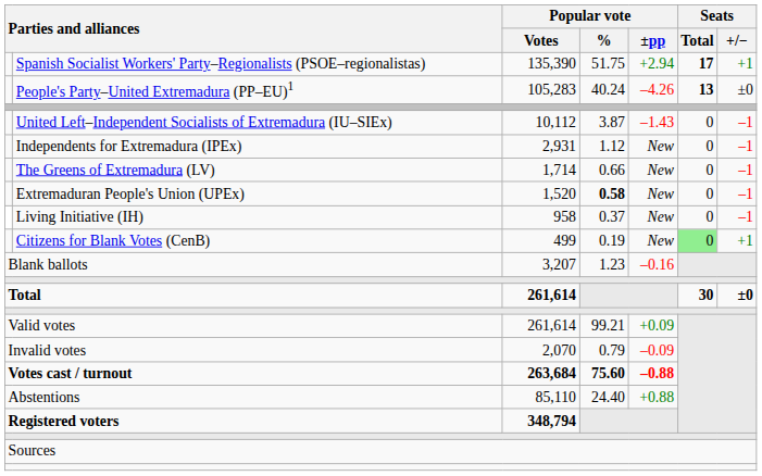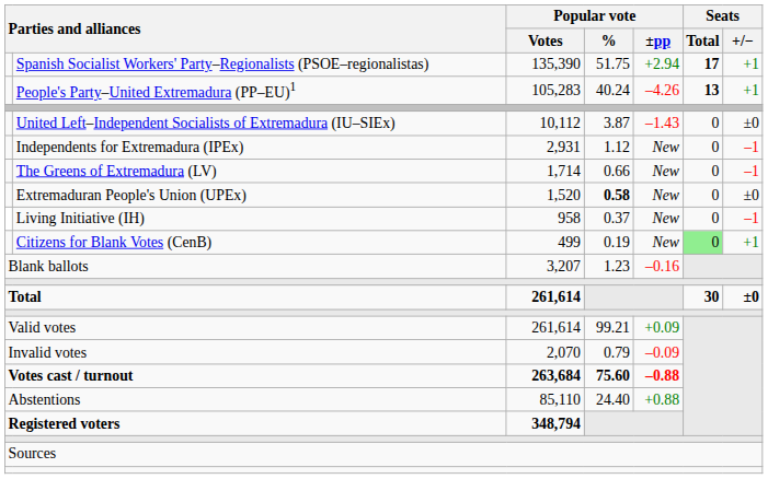People's Party–United Extremadura (PP–EU)1 | Seats / +/−: ±0 -> +1
United Left–Independent Socialists of Extremadura (IU–SIEx) | Seats / +/−: –1 -> ±0
Extremaduran People's Union (UPEx) | Seats / +/−: –1 -> ±0
